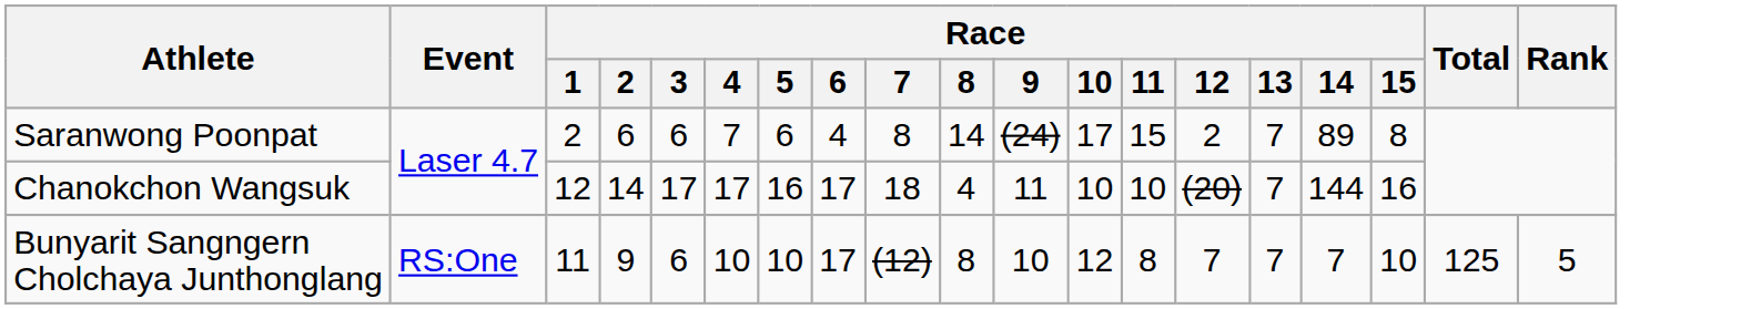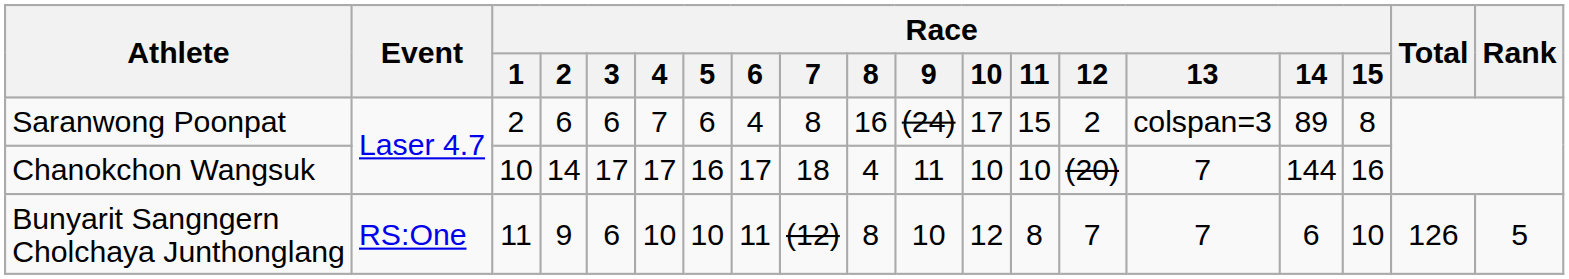Saranwong Poonpat | Race / 8: 14 -> 16
Saranwong Poonpat | Race / 13: 7 -> colspan=3
Chanokchon Wangsuk | Race / 1: 12 -> 10
Bunyarit Sangngern Cholchaya Junthonglang | Race / 6: 17 -> 11
Bunyarit Sangngern Cholchaya Junthonglang | Race / 14: 7 -> 6
Bunyarit Sangngern Cholchaya Junthonglang | Total: 125 -> 126
